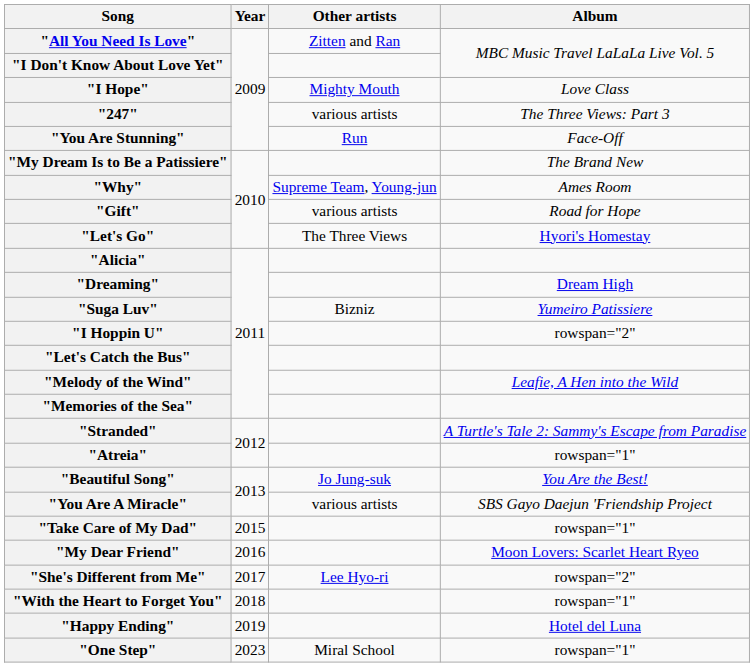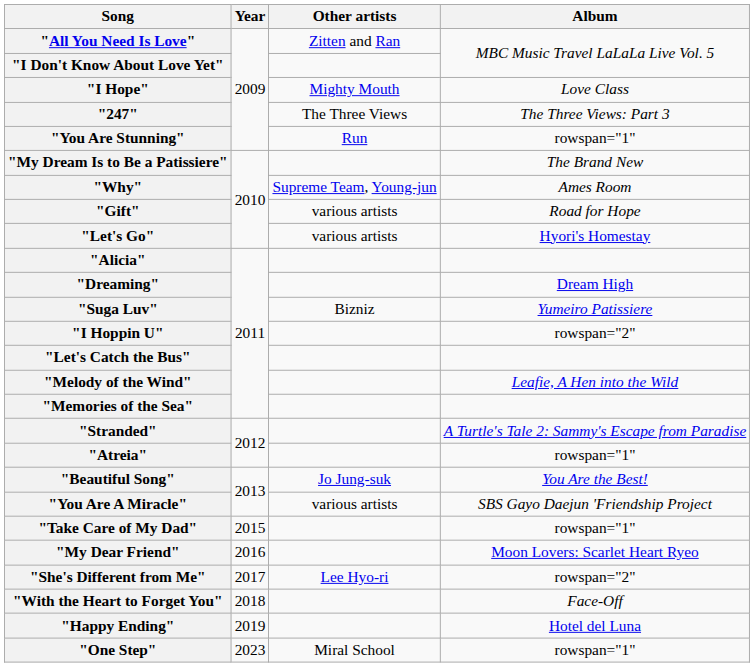"247" | Other artists: various artists -> The Three Views
"You Are Stunning" | Album: Face-Off -> rowspan="1"
"Let's Go" | Other artists: The Three Views -> various artists
"With the Heart to Forget You" | Album: rowspan="1" -> Face-Off
